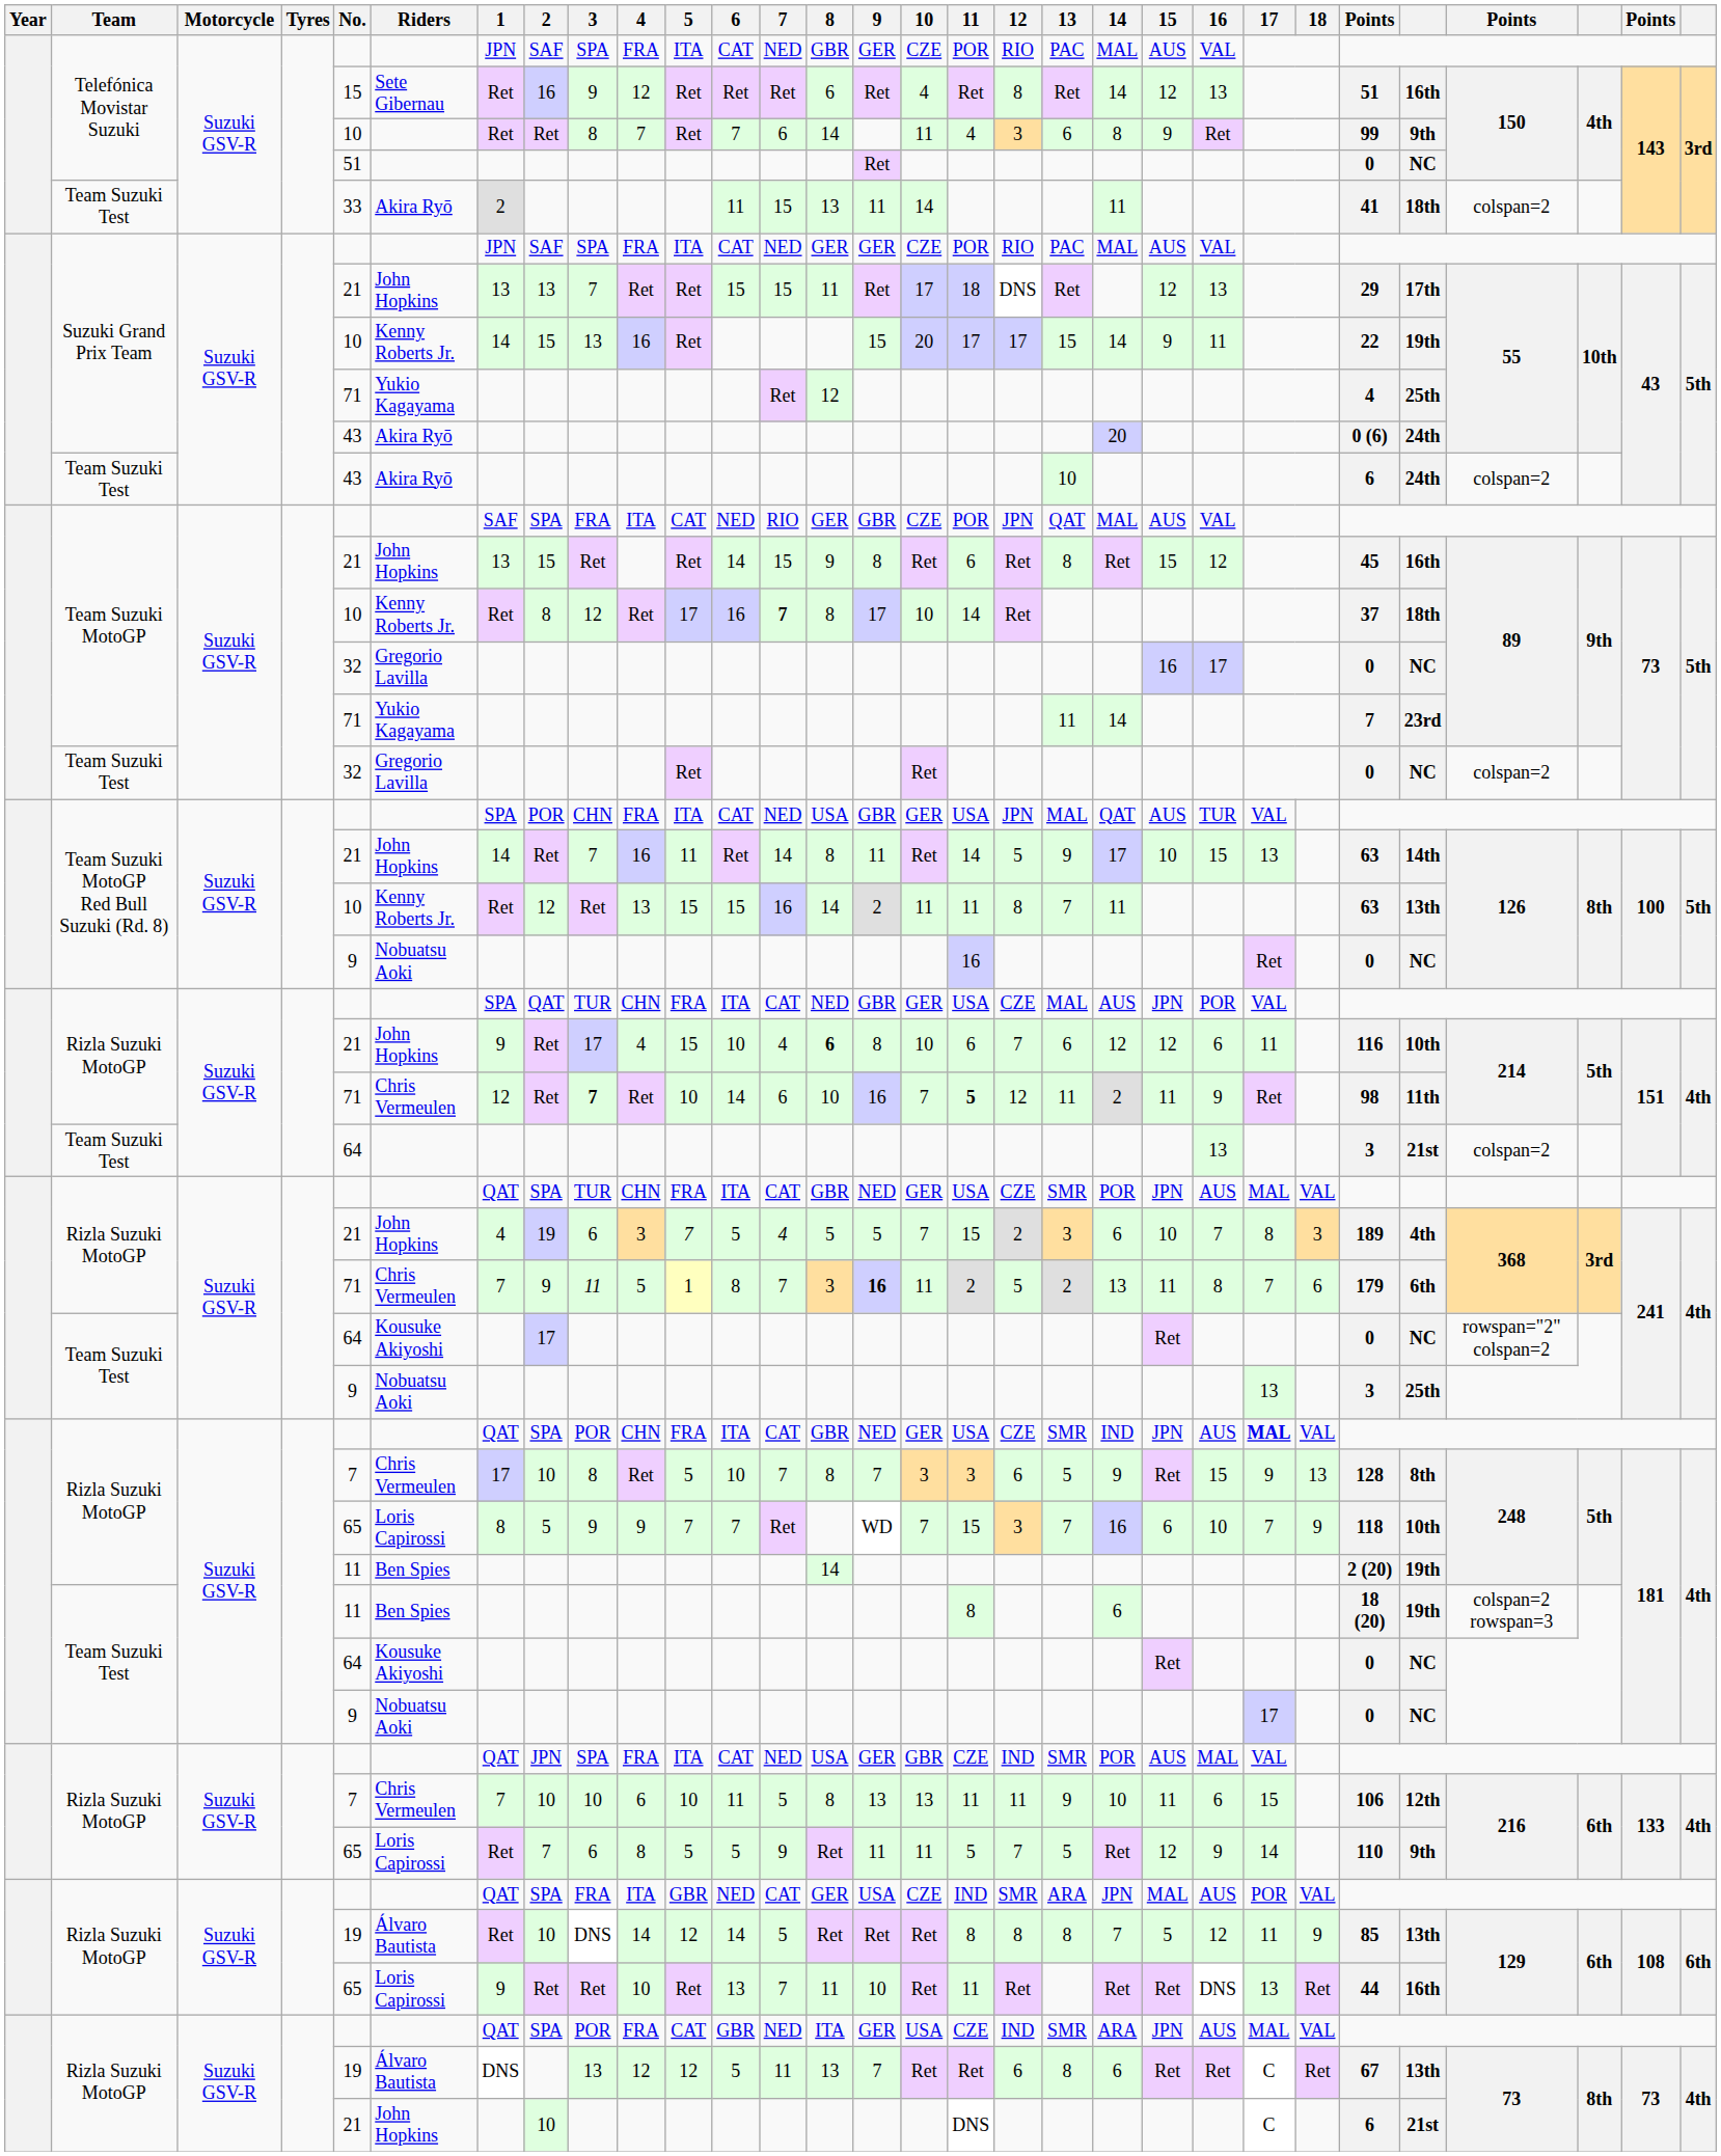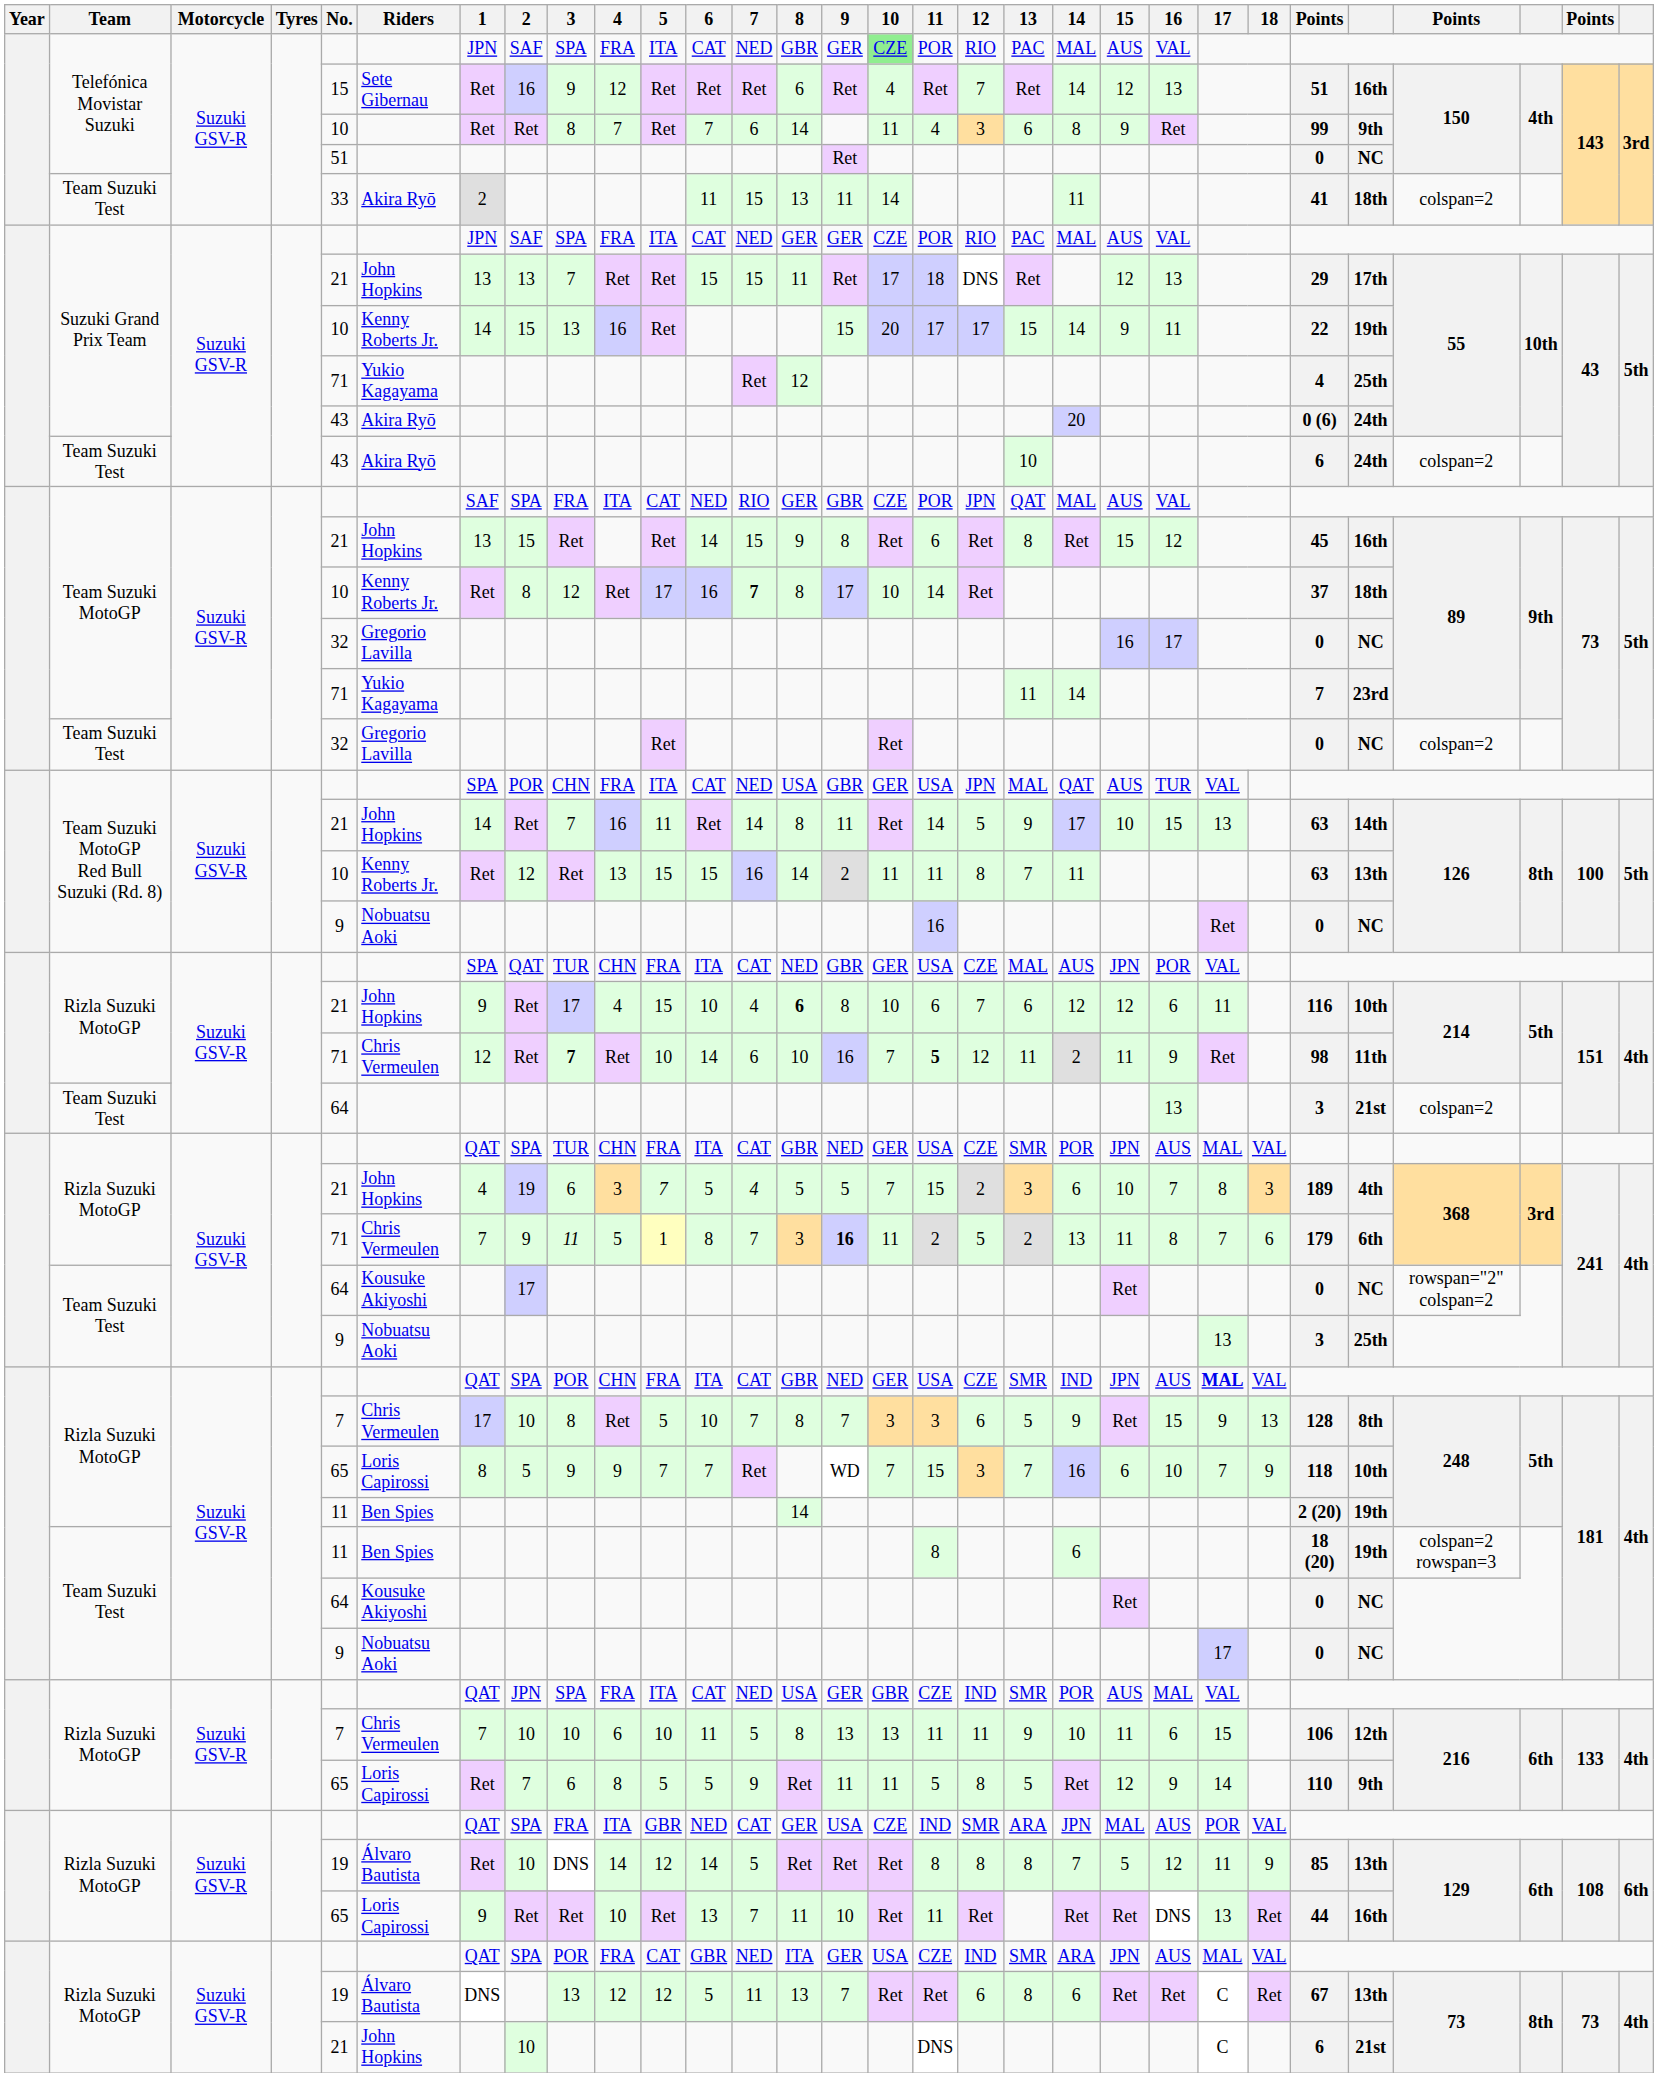row 2 | 10: no background -> lightgreen background
row 3 | 12: 8 -> 7
row 41 | 12: 7 -> 8
